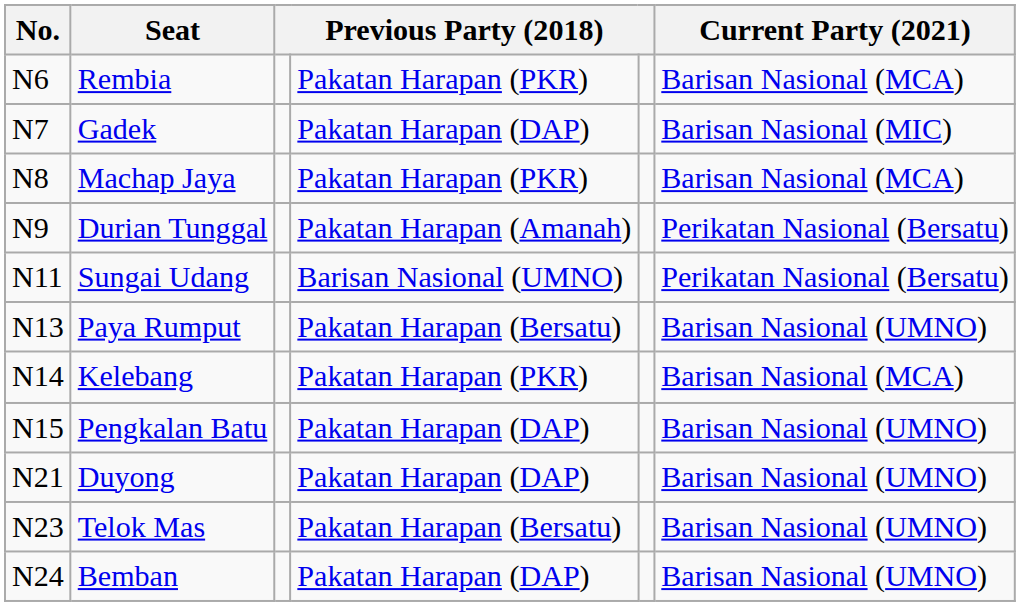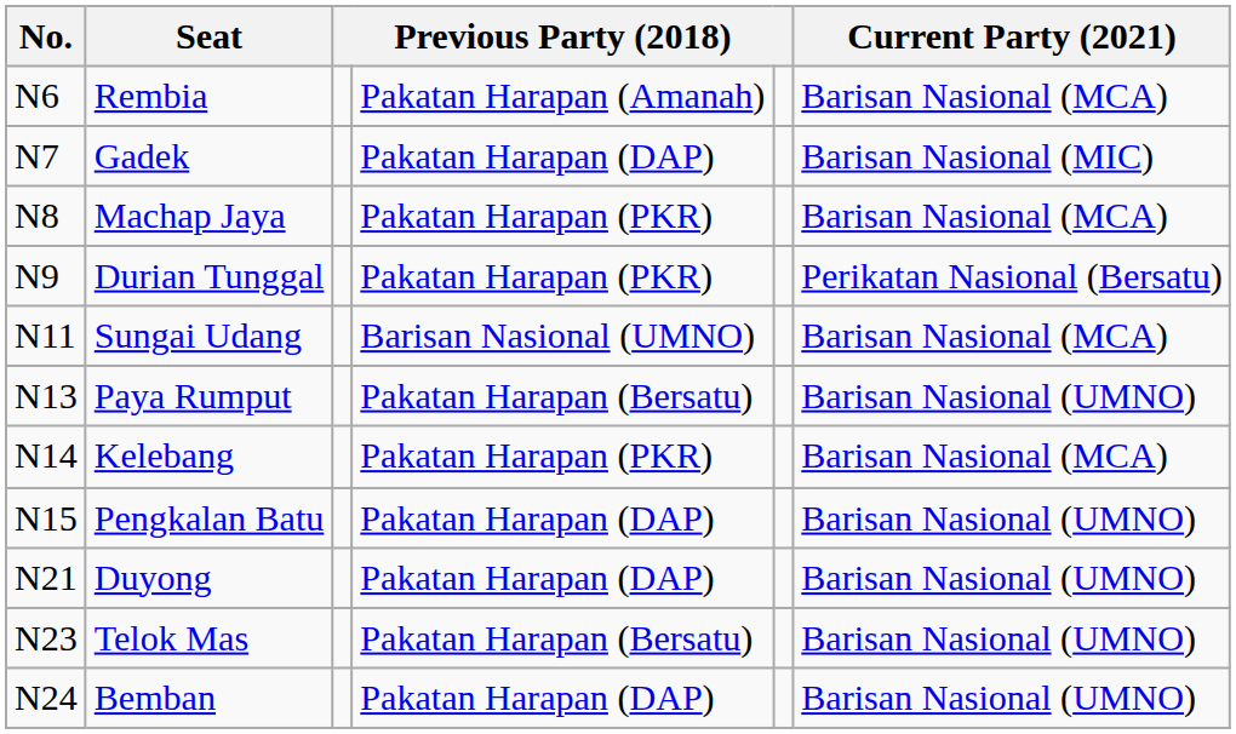Rembia | column 4: Pakatan Harapan (PKR) -> Pakatan Harapan (Amanah)
Durian Tunggal | column 4: Pakatan Harapan (Amanah) -> Pakatan Harapan (PKR)
Sungai Udang | column 6: Perikatan Nasional (Bersatu) -> Barisan Nasional (MCA)
